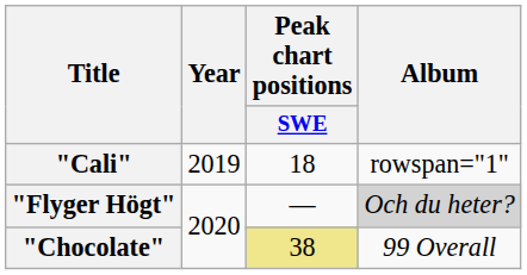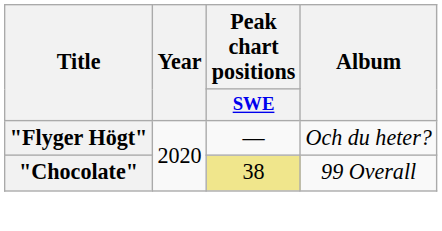- row: "Cali" | 2019 | 18 | rowspan="1"
"Flyger Högt" | Album: lightgrey background -> no background
